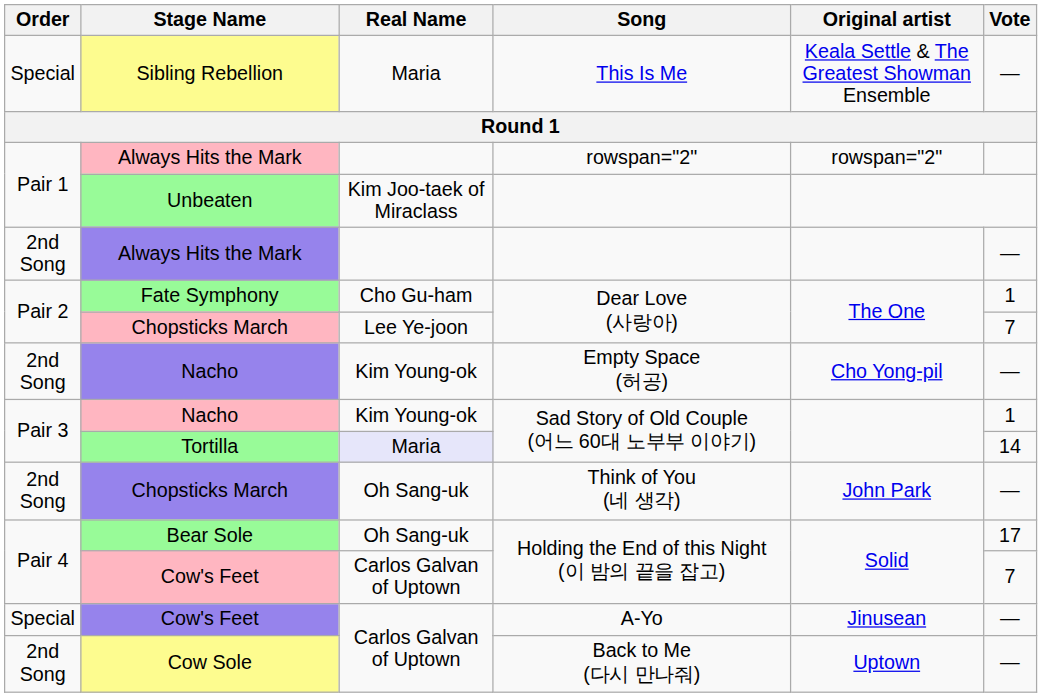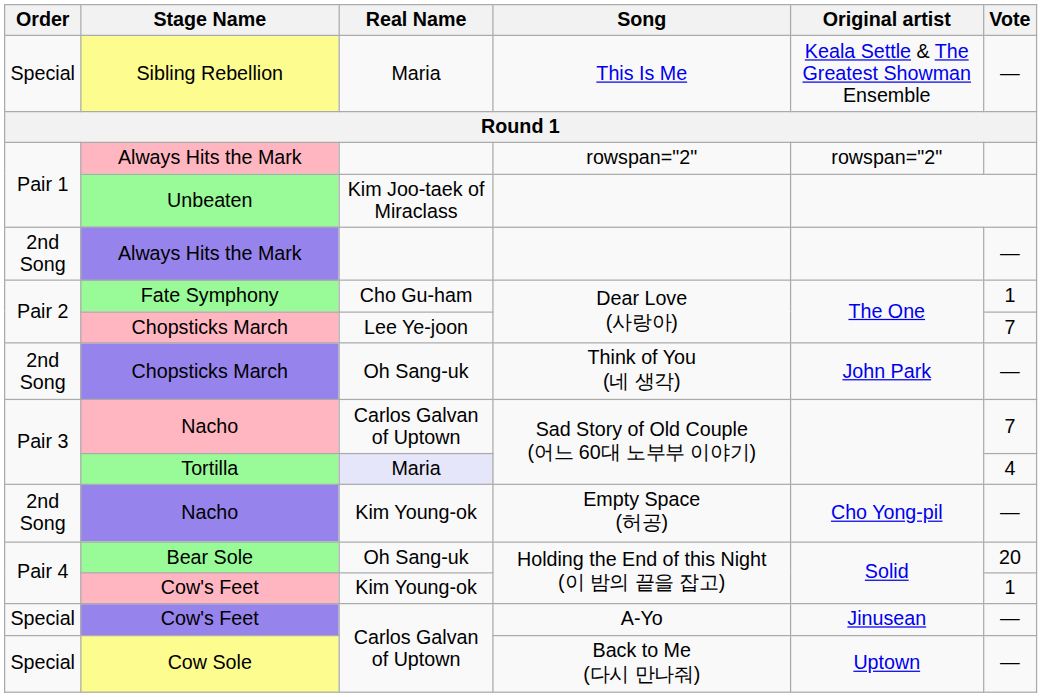rows swapped: Chopsticks March / Think of You (네 생각) <-> Nacho / Empty Space (허공)
Nacho / Sad Story of Old Couple (어느 60대 노부부 이야기) | Real Name: Kim Young-ok -> Carlos Galvan of Uptown
Nacho / Sad Story of Old Couple (어느 60대 노부부 이야기) | Vote: 1 -> 7
Tortilla | Vote: 14 -> 4
Bear Sole | Vote: 17 -> 20
Cow's Feet / Holding the End of this Night (이 밤의 끝을 잡고) | Real Name: Carlos Galvan of Uptown -> Kim Young-ok
Cow's Feet / Holding the End of this Night (이 밤의 끝을 잡고) | Vote: 7 -> 1
Cow Sole | Order: 2nd Song -> Special
